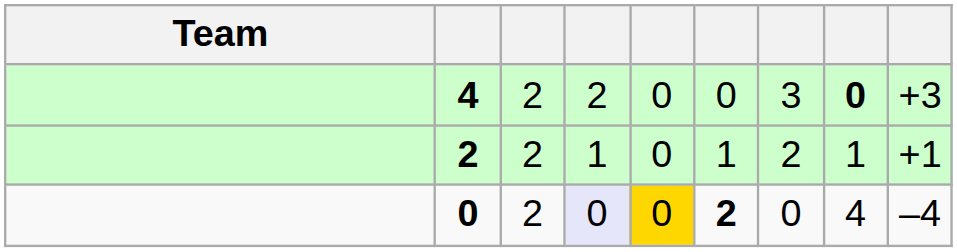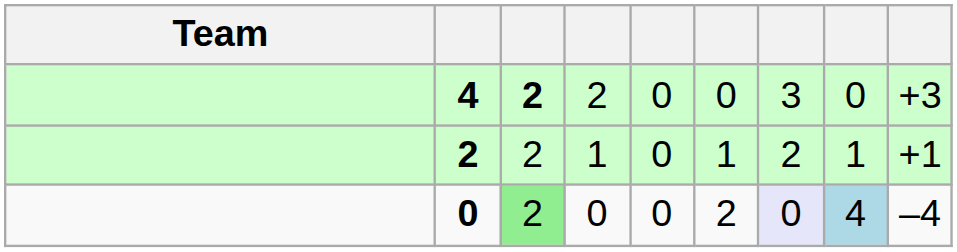row 2 | column 3: normal -> bold
row 2 | column 8: bold -> normal
row 4 | column 3: no background -> lightgreen background
row 4 | column 4: lavender background -> no background
row 4 | column 5: gold background -> no background
row 4 | column 6: bold -> normal
row 4 | column 7: no background -> lavender background
row 4 | column 8: no background -> lightblue background
